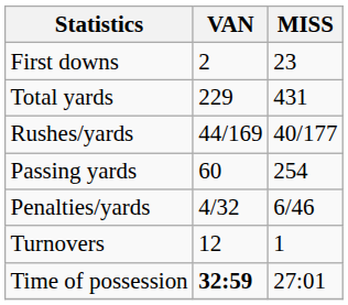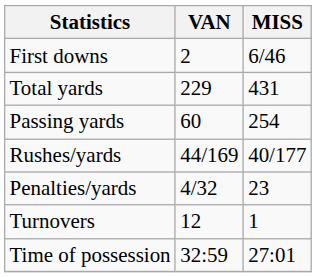First downs | MISS: 23 -> 6/46
rows swapped: Passing yards <-> Rushes/yards
Penalties/yards | MISS: 6/46 -> 23
Time of possession | VAN: bold -> normal
